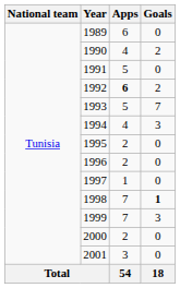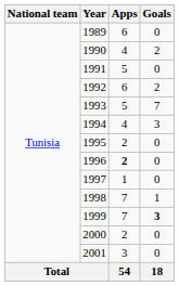1992 | Apps: bold -> normal
1996 | Apps: normal -> bold
1998 | Goals: bold -> normal
1999 | Goals: normal -> bold
